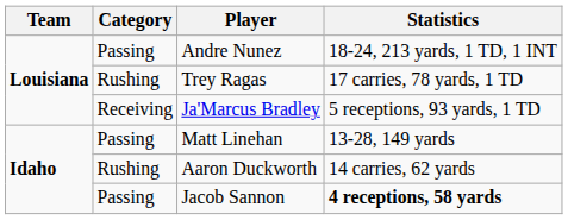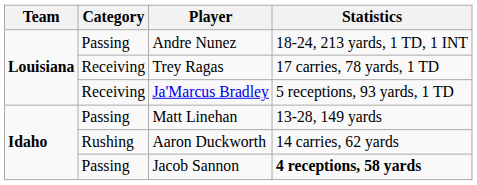Trey Ragas | Category: Rushing -> Receiving
